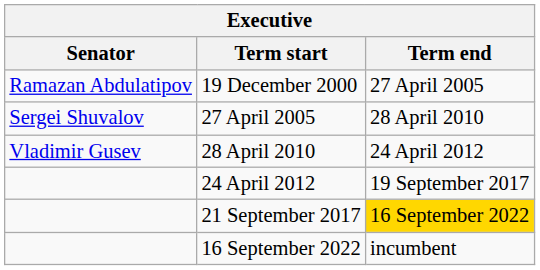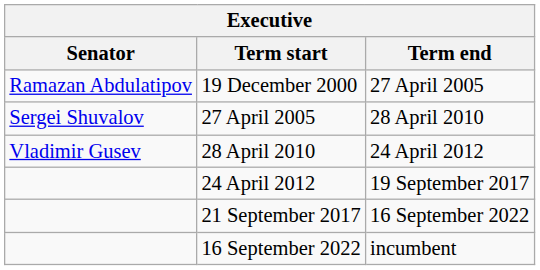21 September 2017 | Term end: gold background -> no background
